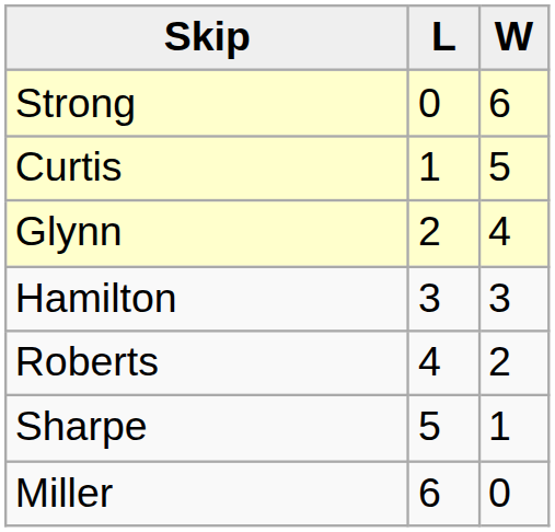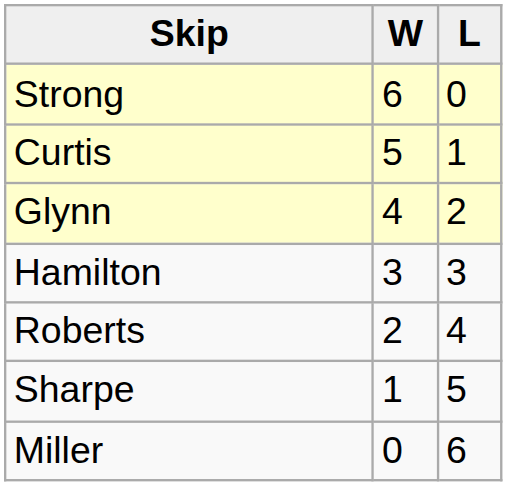columns swapped: W <-> L
